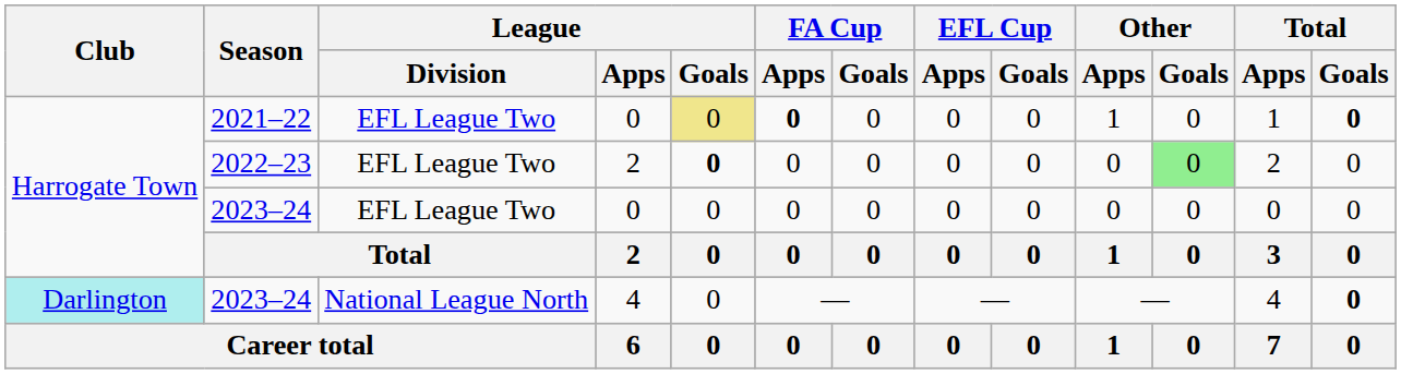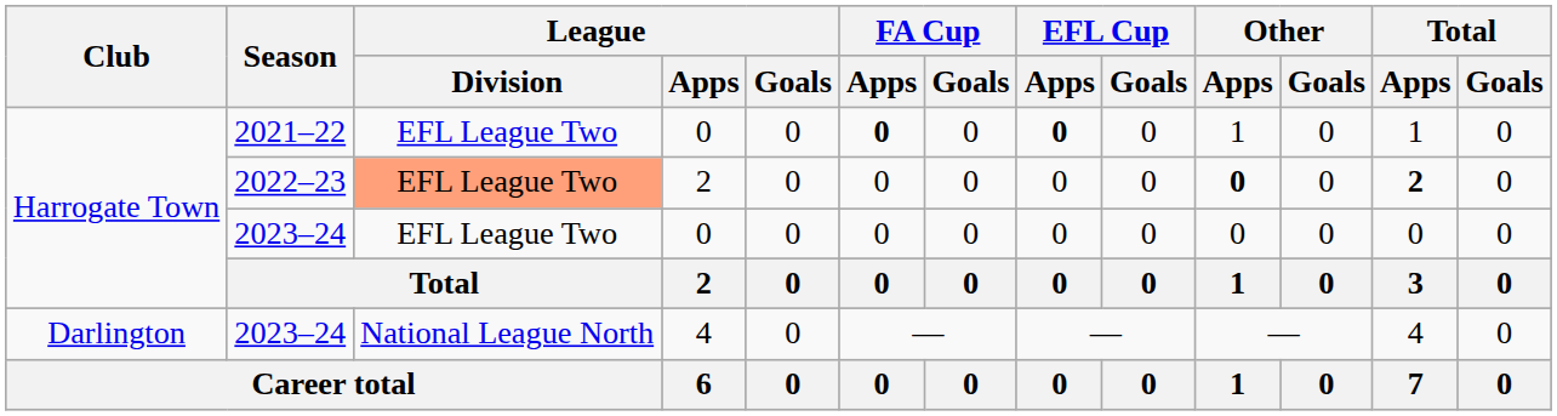2021–22 | League / Goals: khaki background -> no background
2021–22 | EFL Cup / Apps: normal -> bold
2021–22 | Total / Goals: bold -> normal
2022–23 | League / Division: no background -> lightsalmon background
2022–23 | League / Goals: bold -> normal
2022–23 | Other / Apps: normal -> bold
2022–23 | Other / Goals: lightgreen background -> no background
2022–23 | Total / Apps: normal -> bold
2023–24 / 4 | Club: paleturquoise background -> no background
2023–24 / 4 | Total / Goals: bold -> normal
